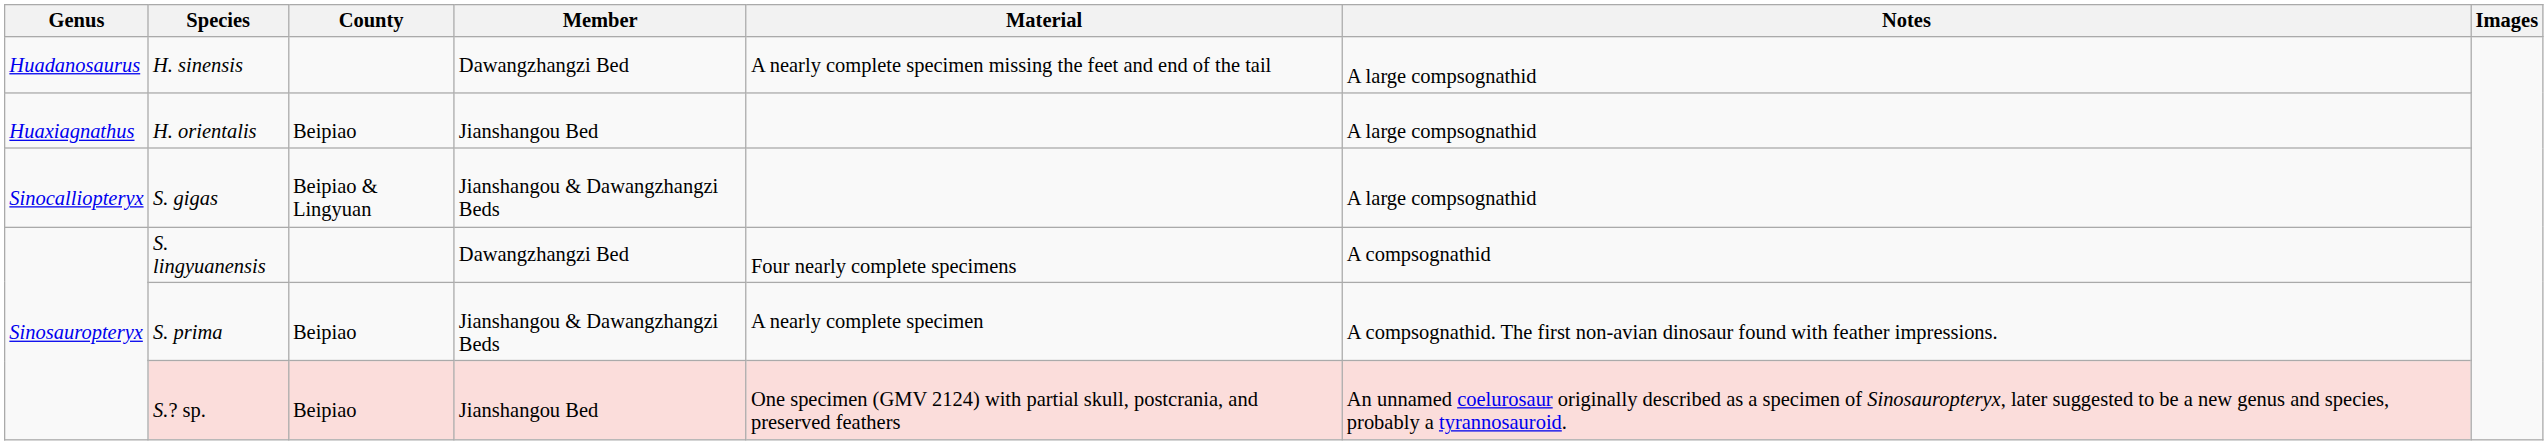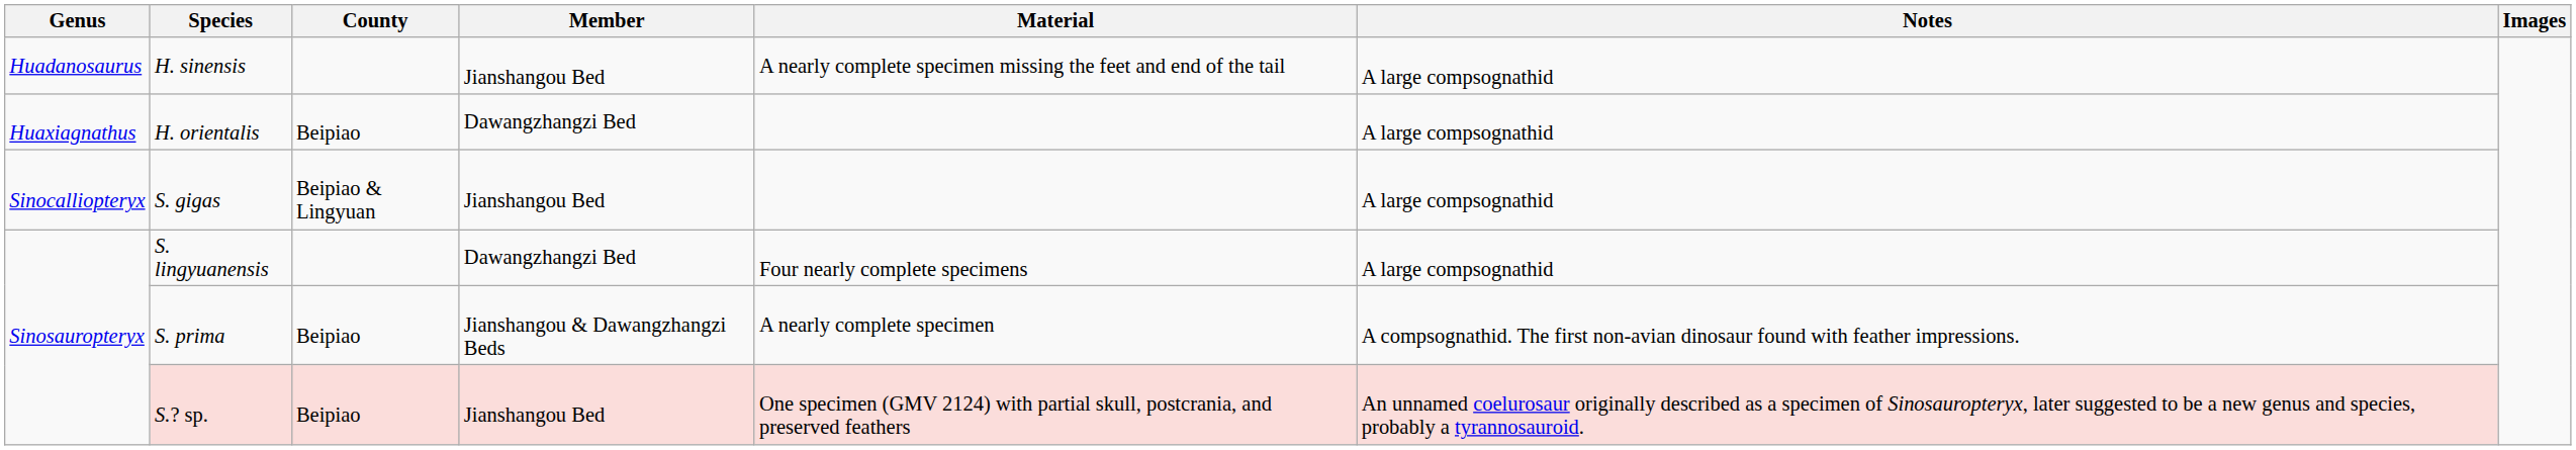H. sinensis | Member: Dawangzhangzi Bed -> Jianshangou Bed
H. orientalis | Member: Jianshangou Bed -> Dawangzhangzi Bed
S. gigas | Member: Jianshangou & Dawangzhangzi Beds -> Jianshangou Bed
S. lingyuanensis | Notes: A compsognathid -> A large compsognathid
